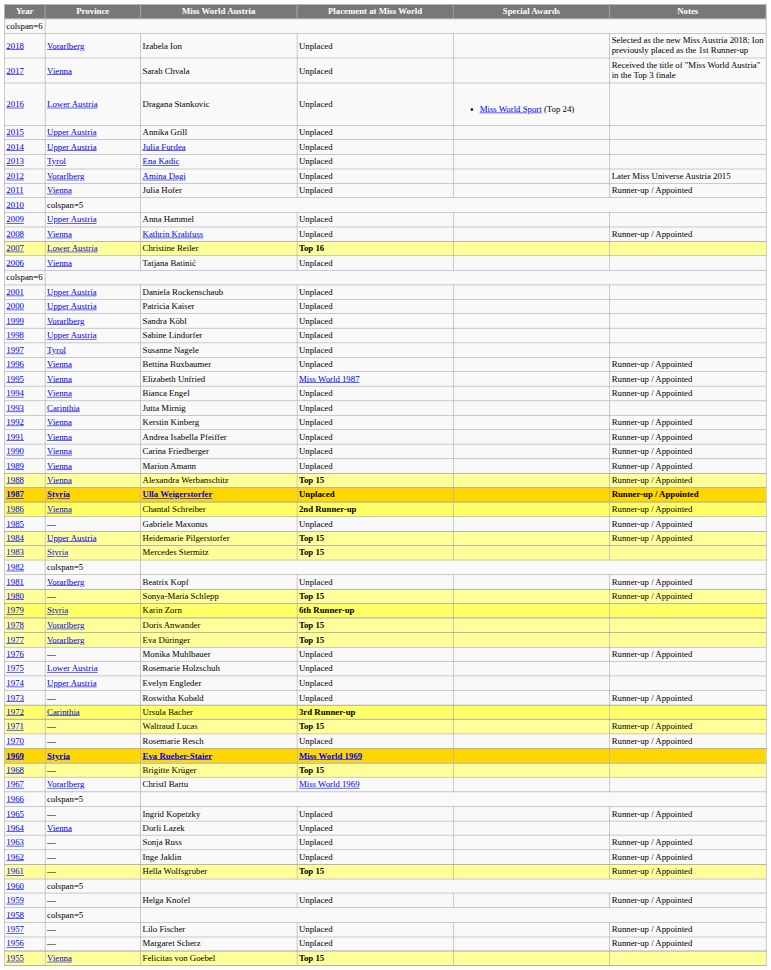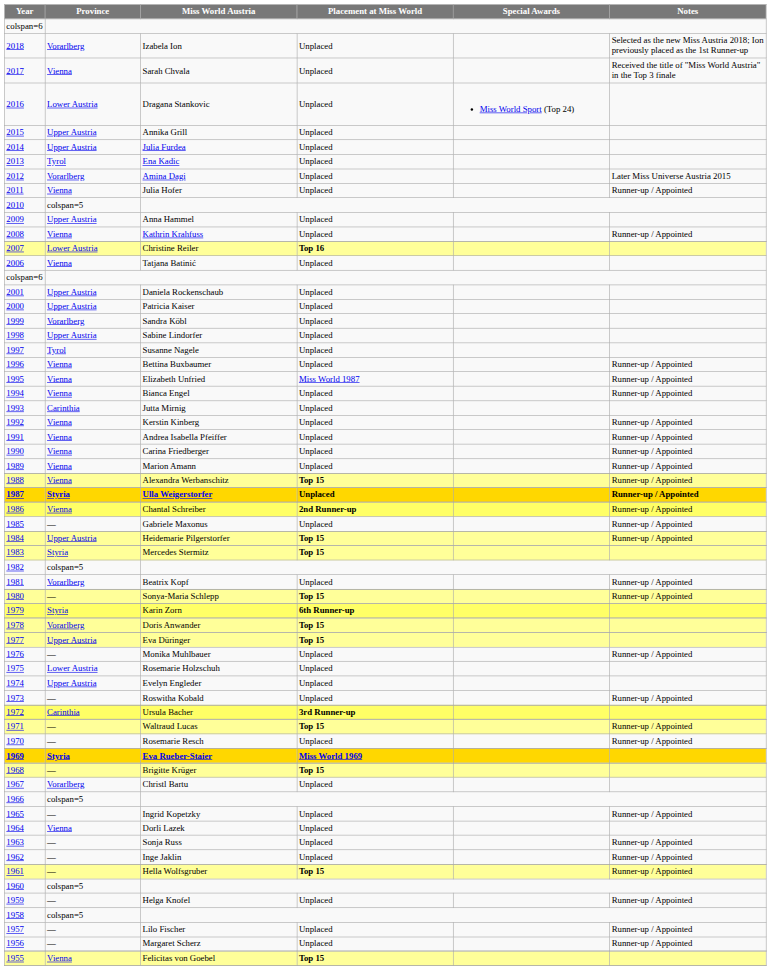Eva Düringer | Province: Vorarlberg -> Upper Austria
Christl Bartu | Placement at Miss World: Miss World 1969 -> Unplaced
